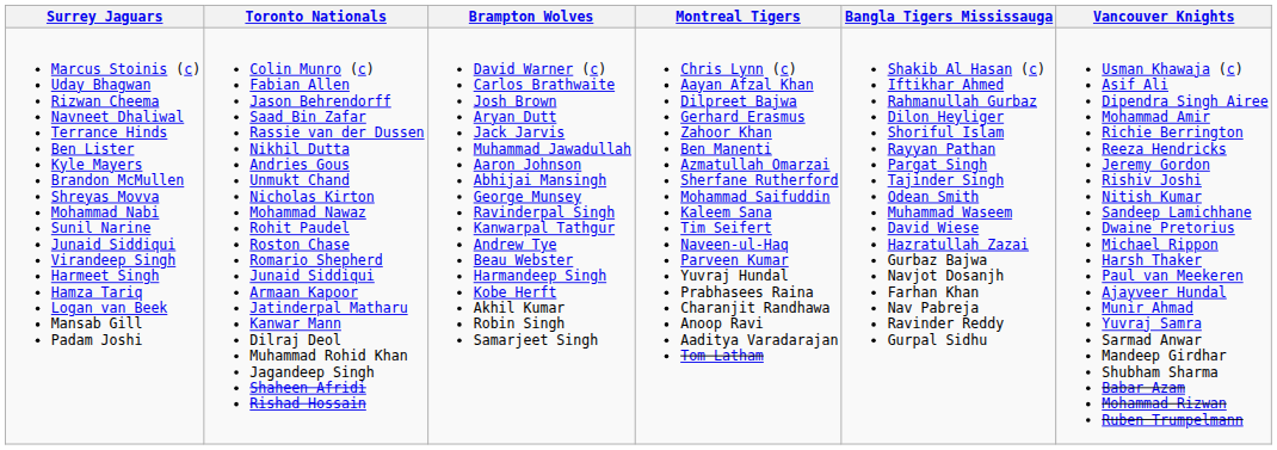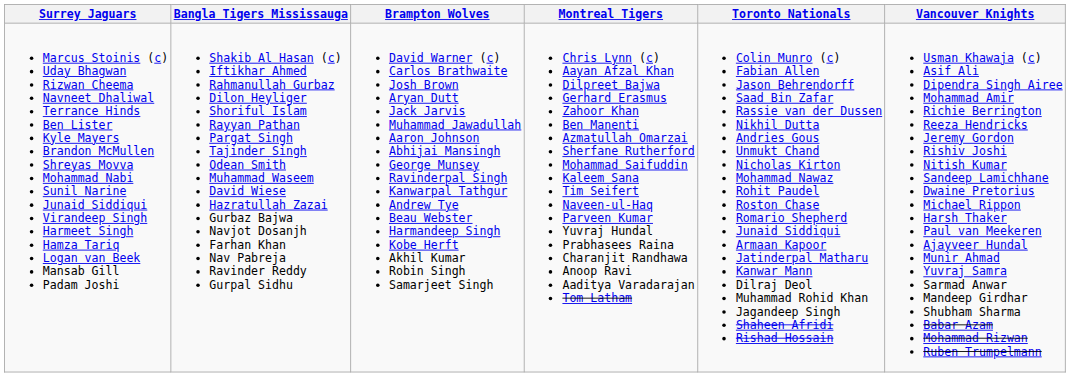columns swapped: Bangla Tigers Mississauga <-> Toronto Nationals
